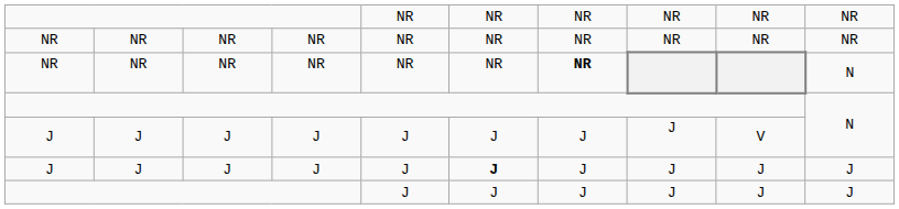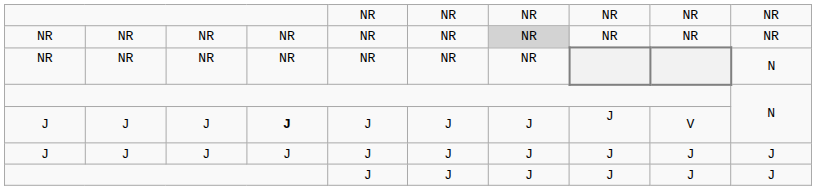row 2 | column 7: no background -> lightgrey background
row 3 | column 7: bold -> normal
row 5 | column 4: normal -> bold
row 6 | column 6: bold -> normal
